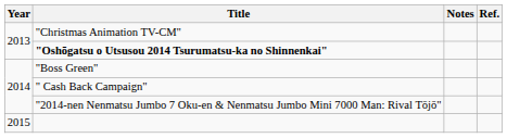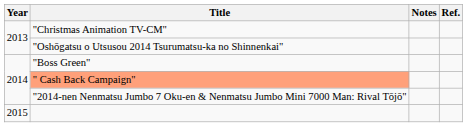"Oshōgatsu o Utsusou 2014 Tsurumatsu-ka no Shinnenkai" | Title: bold -> normal
" Cash Back Campaign" | Title: no background -> lightsalmon background
